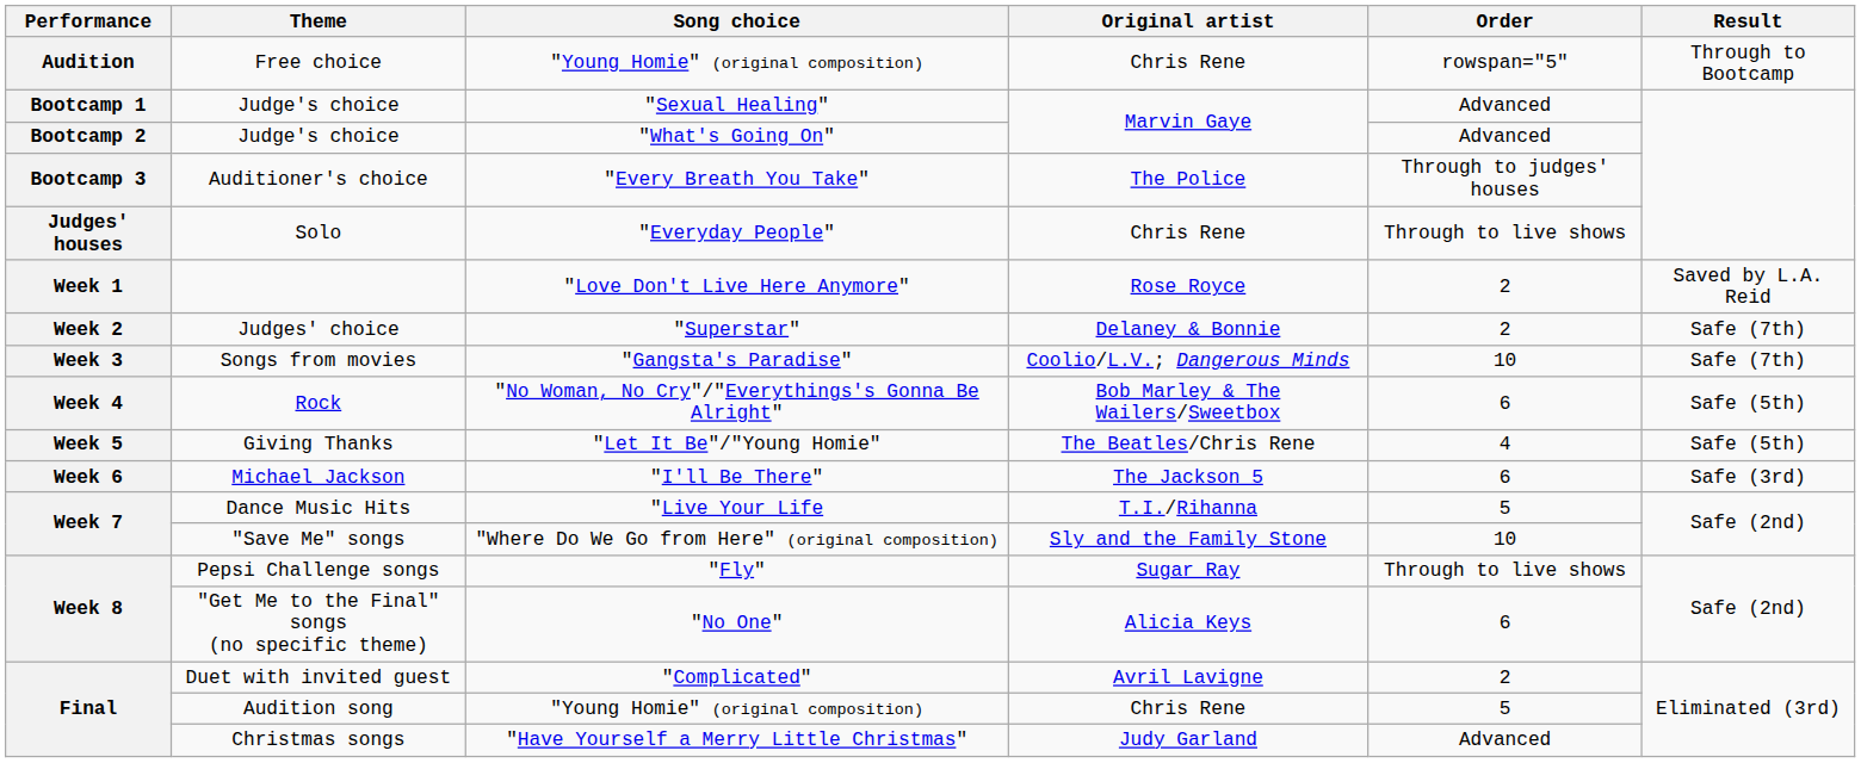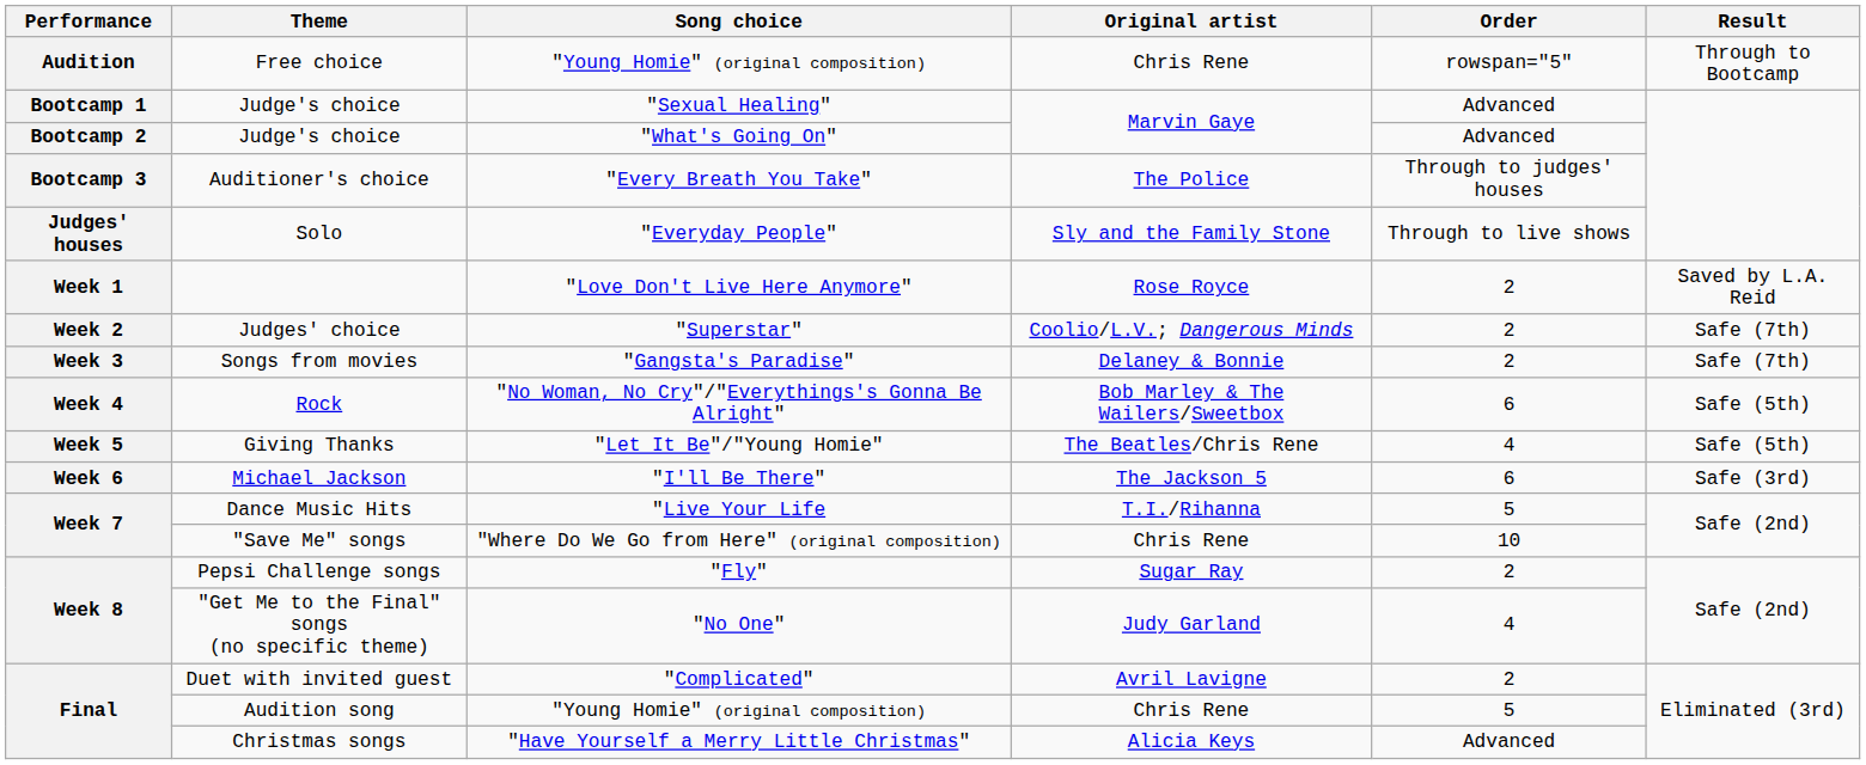Solo | Original artist: Chris Rene -> Sly and the Family Stone
Judges' choice | Original artist: Delaney & Bonnie -> Coolio/L.V.; Dangerous Minds
Songs from movies | Original artist: Coolio/L.V.; Dangerous Minds -> Delaney & Bonnie
Songs from movies | Order: 10 -> 2
"Save Me" songs | Original artist: Sly and the Family Stone -> Chris Rene
Pepsi Challenge songs | Order: Through to live shows -> 2
"Get Me to the Final" songs (no specific theme) | Original artist: Alicia Keys -> Judy Garland
"Get Me to the Final" songs (no specific theme) | Order: 6 -> 4
Christmas songs | Original artist: Judy Garland -> Alicia Keys
